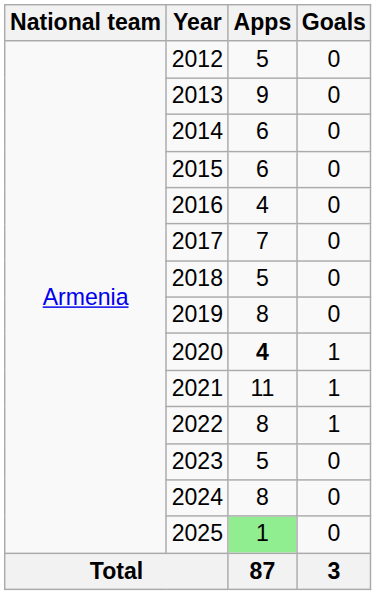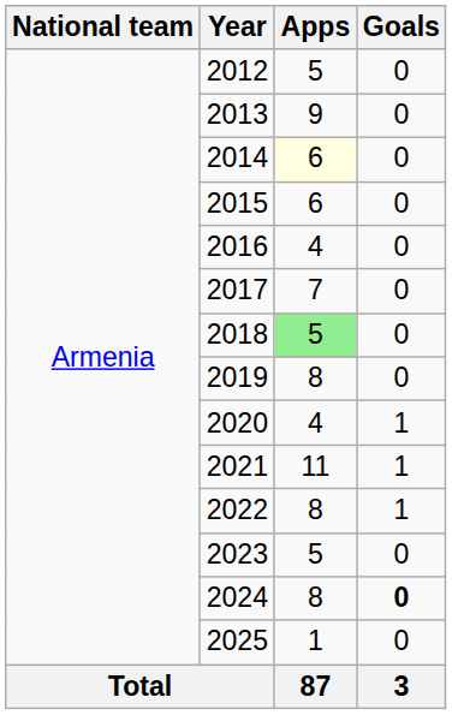2014 | Apps: no background -> lightyellow background
2018 | Apps: no background -> lightgreen background
2020 | Apps: bold -> normal
2024 | Goals: normal -> bold
2025 | Apps: lightgreen background -> no background
